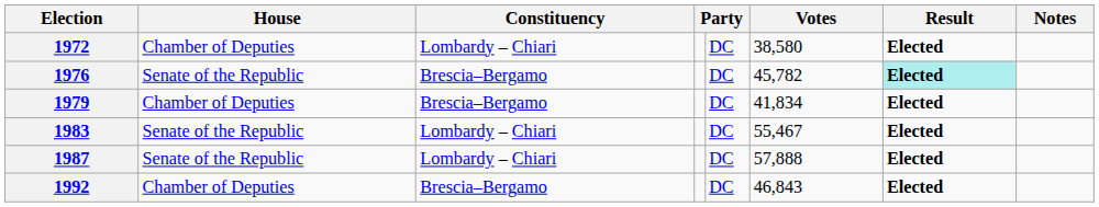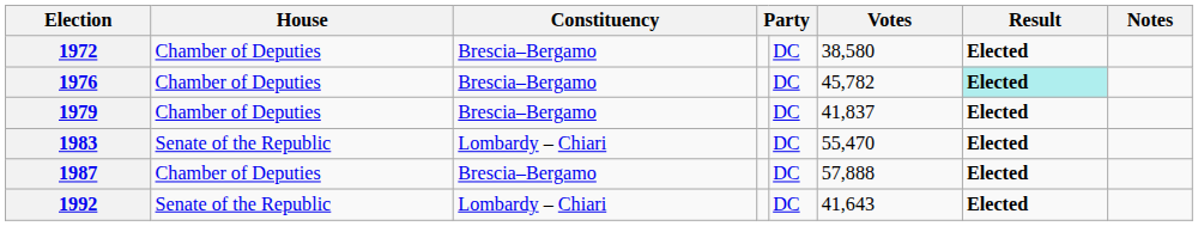1972 | Constituency: Lombardy – Chiari -> Brescia–Bergamo
1976 | House: Senate of the Republic -> Chamber of Deputies
1979 | Votes: 41,834 -> 41,837
1983 | Votes: 55,467 -> 55,470
1987 | House: Senate of the Republic -> Chamber of Deputies
1987 | Constituency: Lombardy – Chiari -> Brescia–Bergamo
1992 | House: Chamber of Deputies -> Senate of the Republic
1992 | Constituency: Brescia–Bergamo -> Lombardy – Chiari
1992 | Votes: 46,843 -> 41,643
